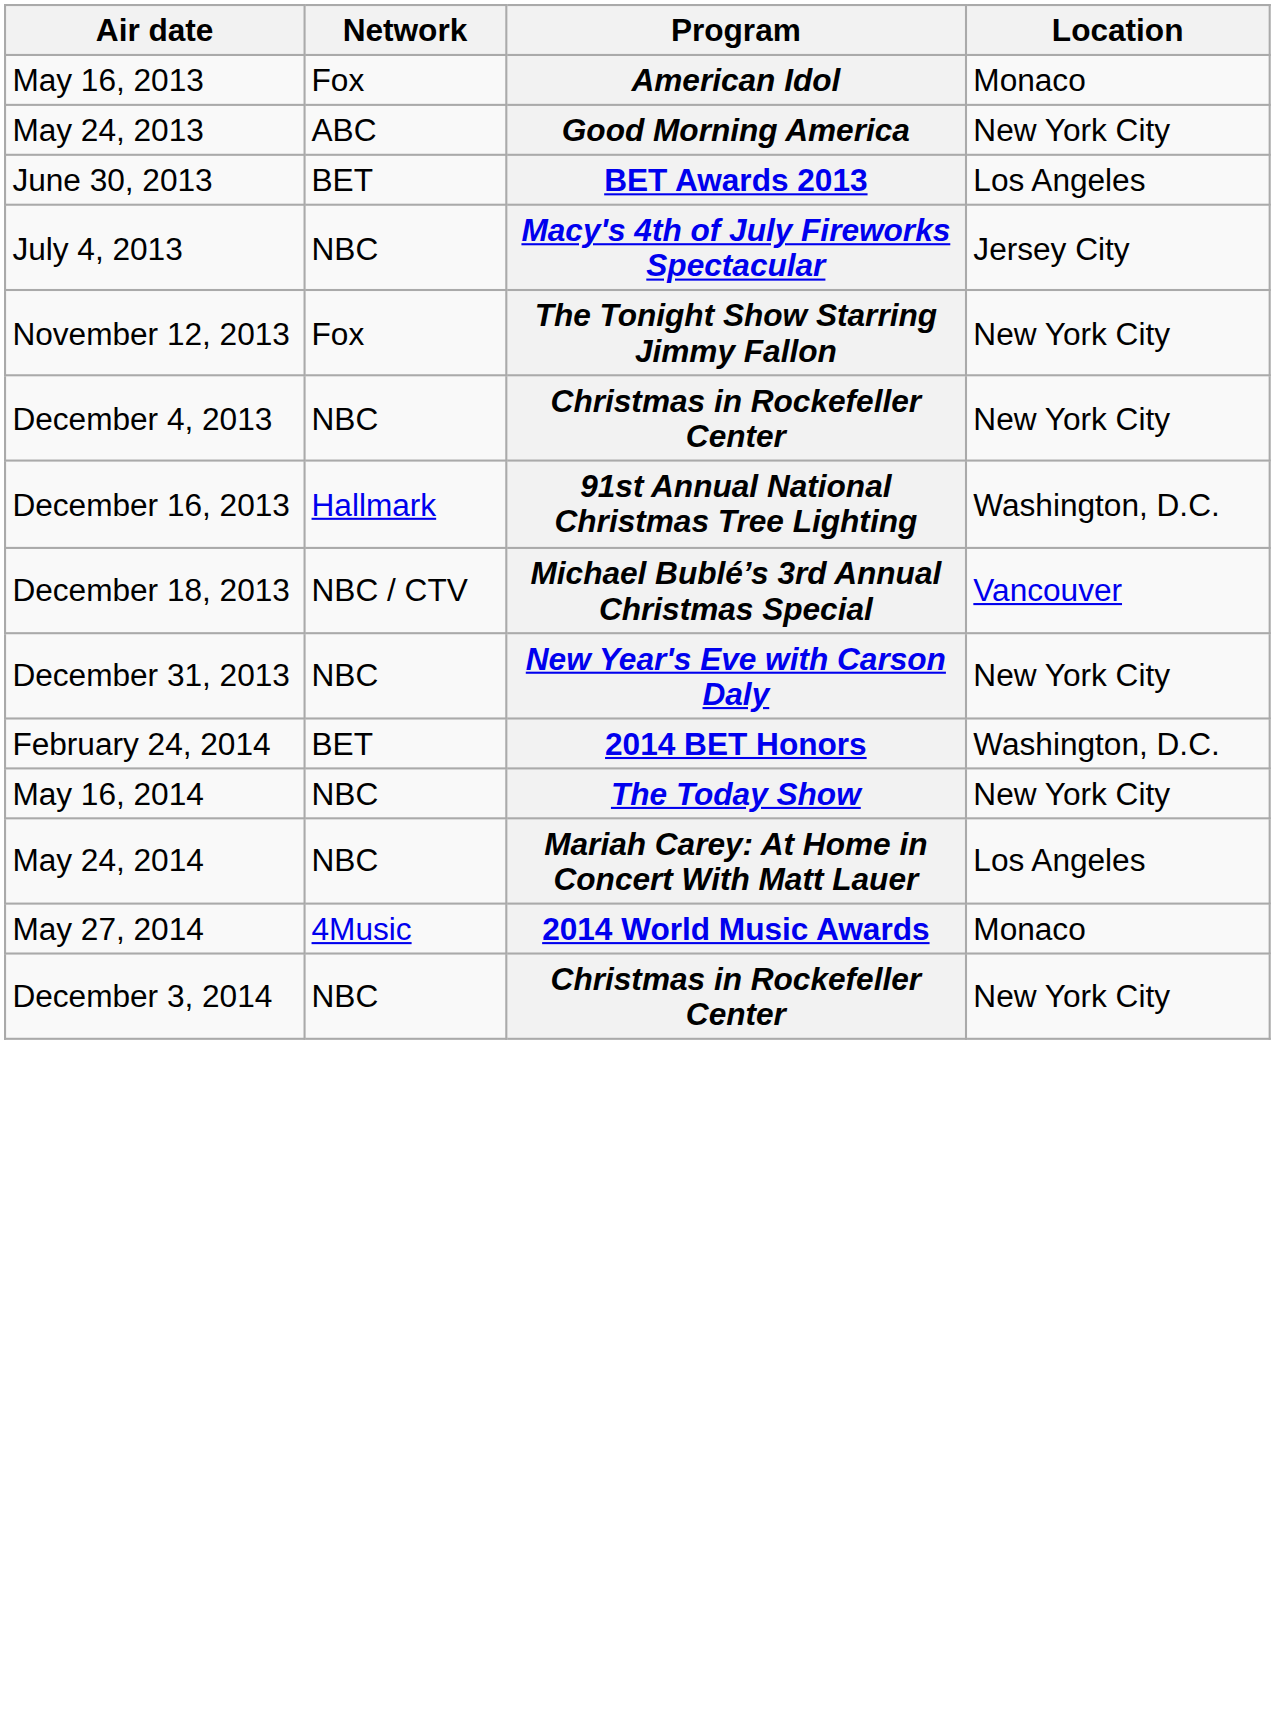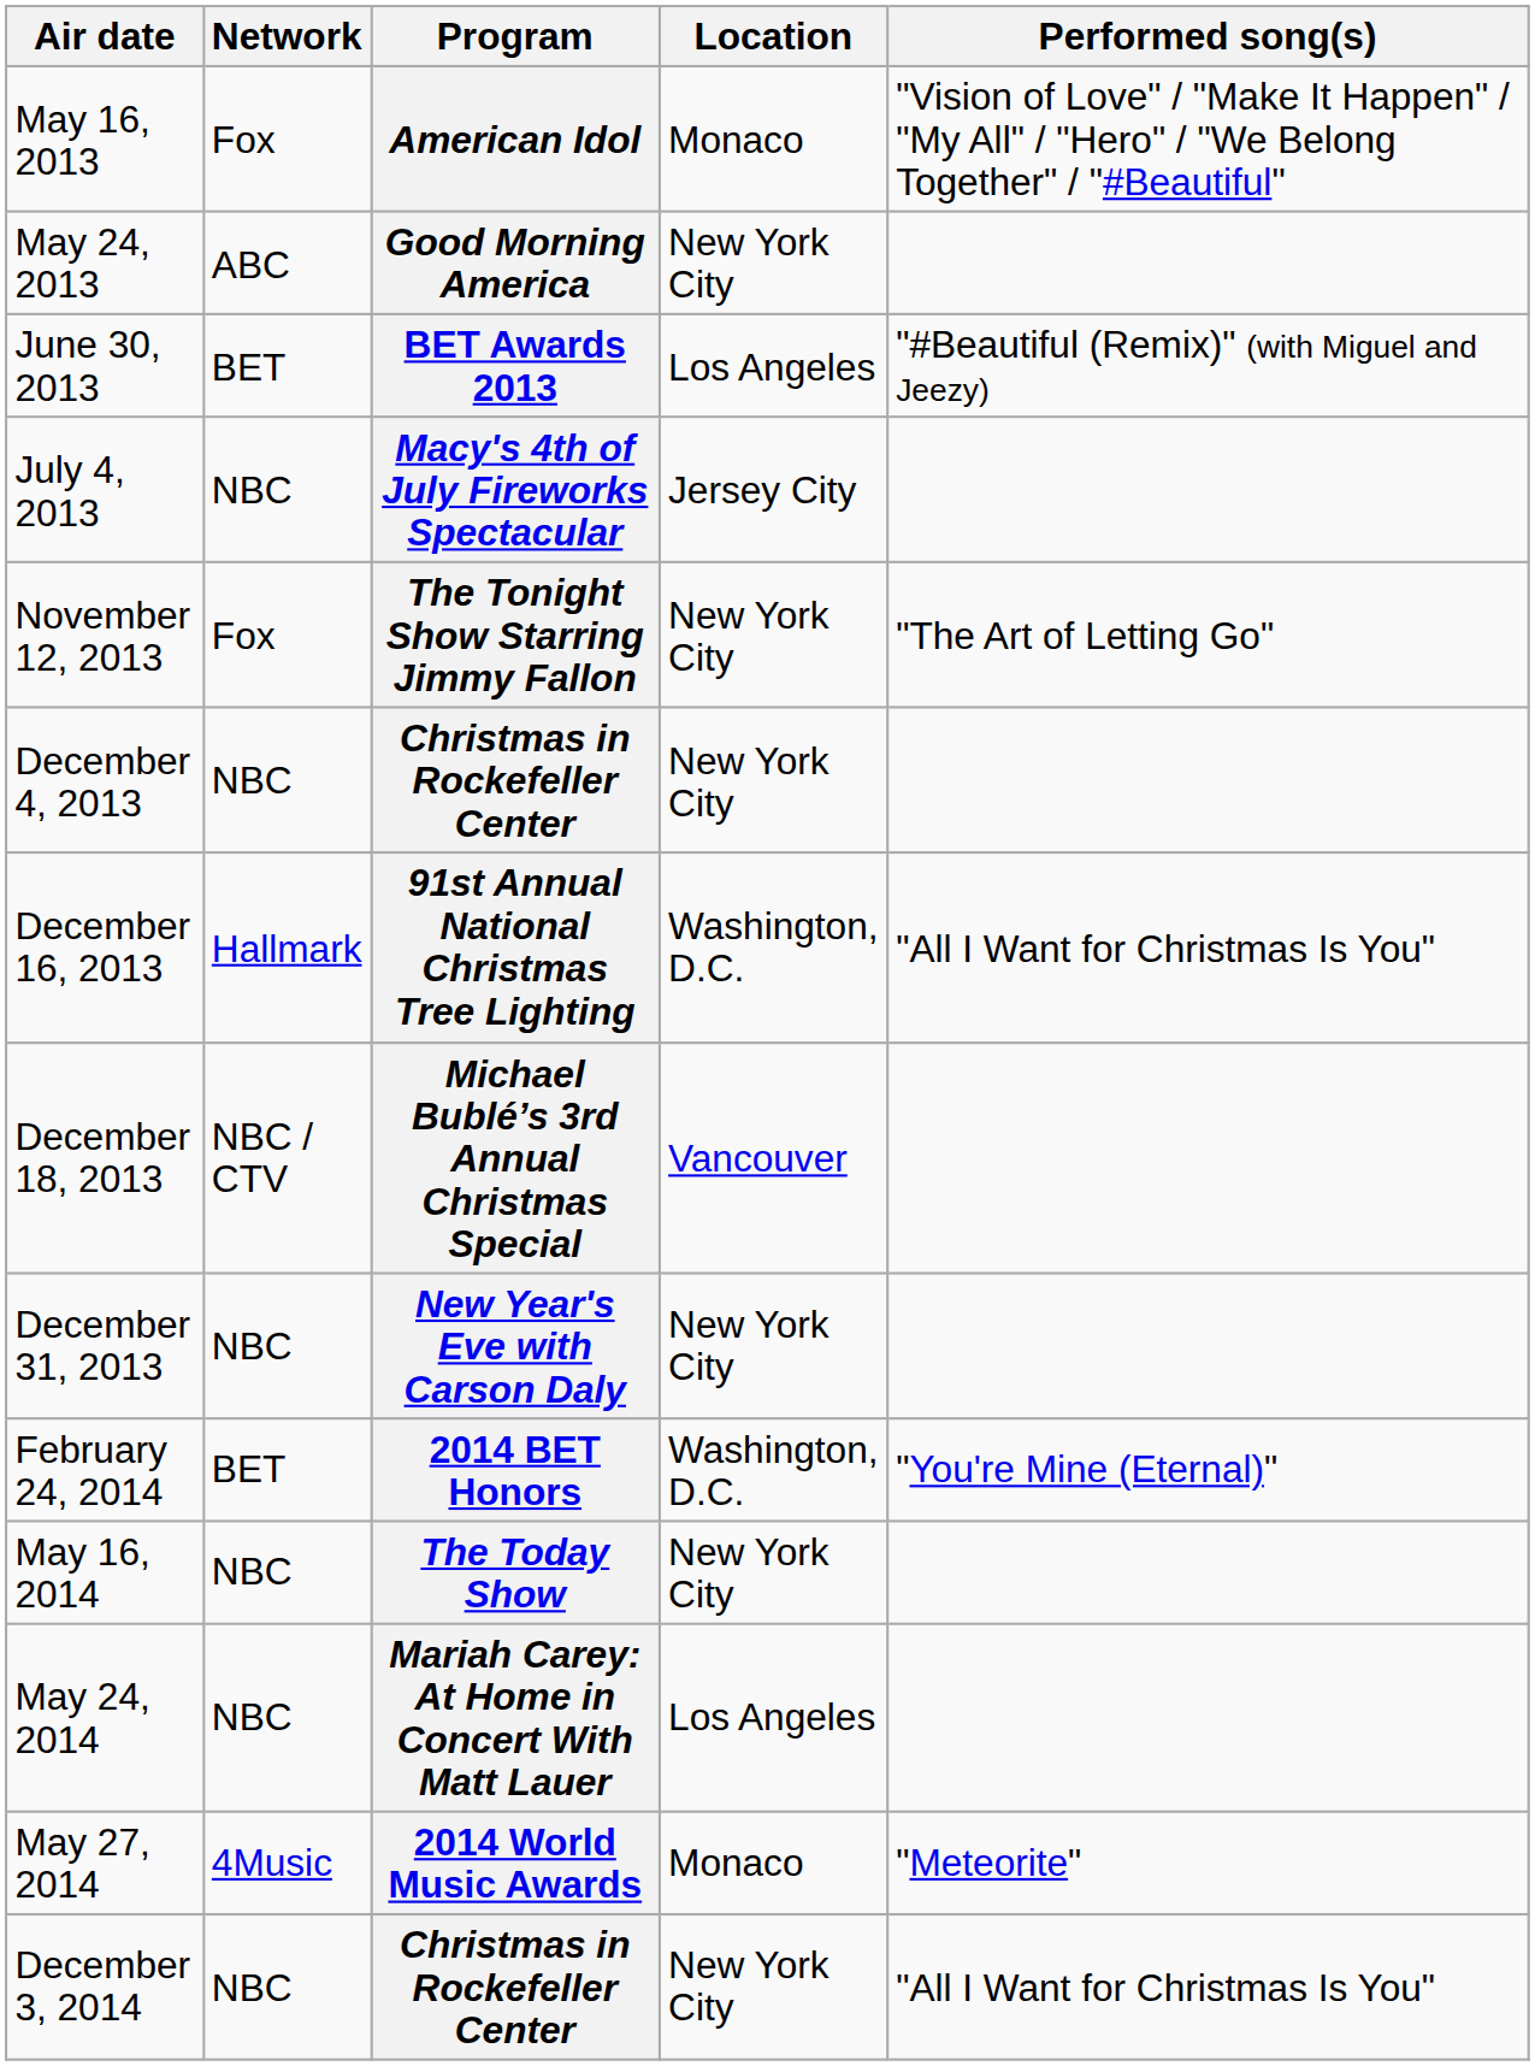+ column: Performed song(s) | "Vision of Love" / "Make It Happen" / "My All" / "Hero" / "We Belong Together" / "#Beautiful" | "#Beautiful (Remix)" (with Miguel and Jeezy) | "The Art of Letting Go" | "All I Want for Christmas Is You" | "You're Mine (Eternal)" | "Meteorite" | "All I Want for Christmas Is You"
